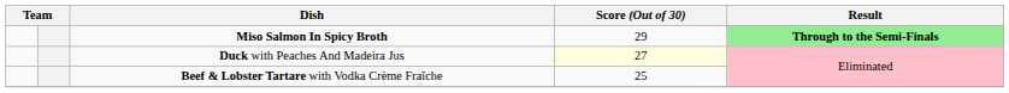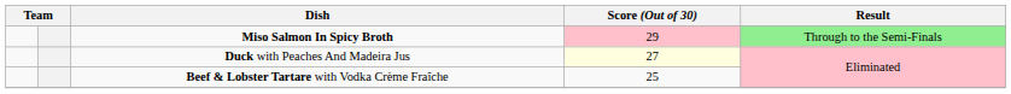Miso Salmon In Spicy Broth | Score (Out of 30): no background -> pink background
Miso Salmon In Spicy Broth | Result: bold -> normal
